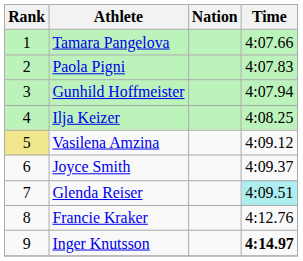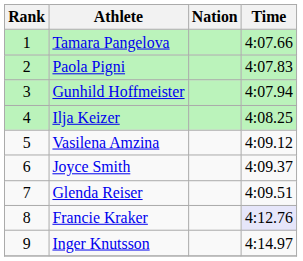Vasilena Amzina | Rank: khaki background -> no background
Glenda Reiser | Time: paleturquoise background -> no background
Francie Kraker | Time: no background -> lavender background
Inger Knutsson | Time: bold -> normal
